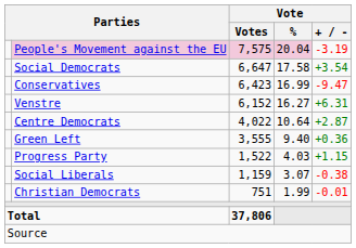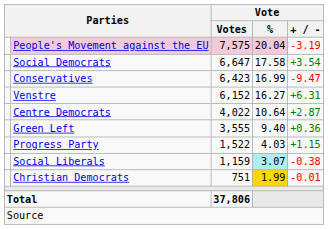Social Liberals | Vote / %: no background -> paleturquoise background
Christian Democrats | Vote / %: no background -> gold background
